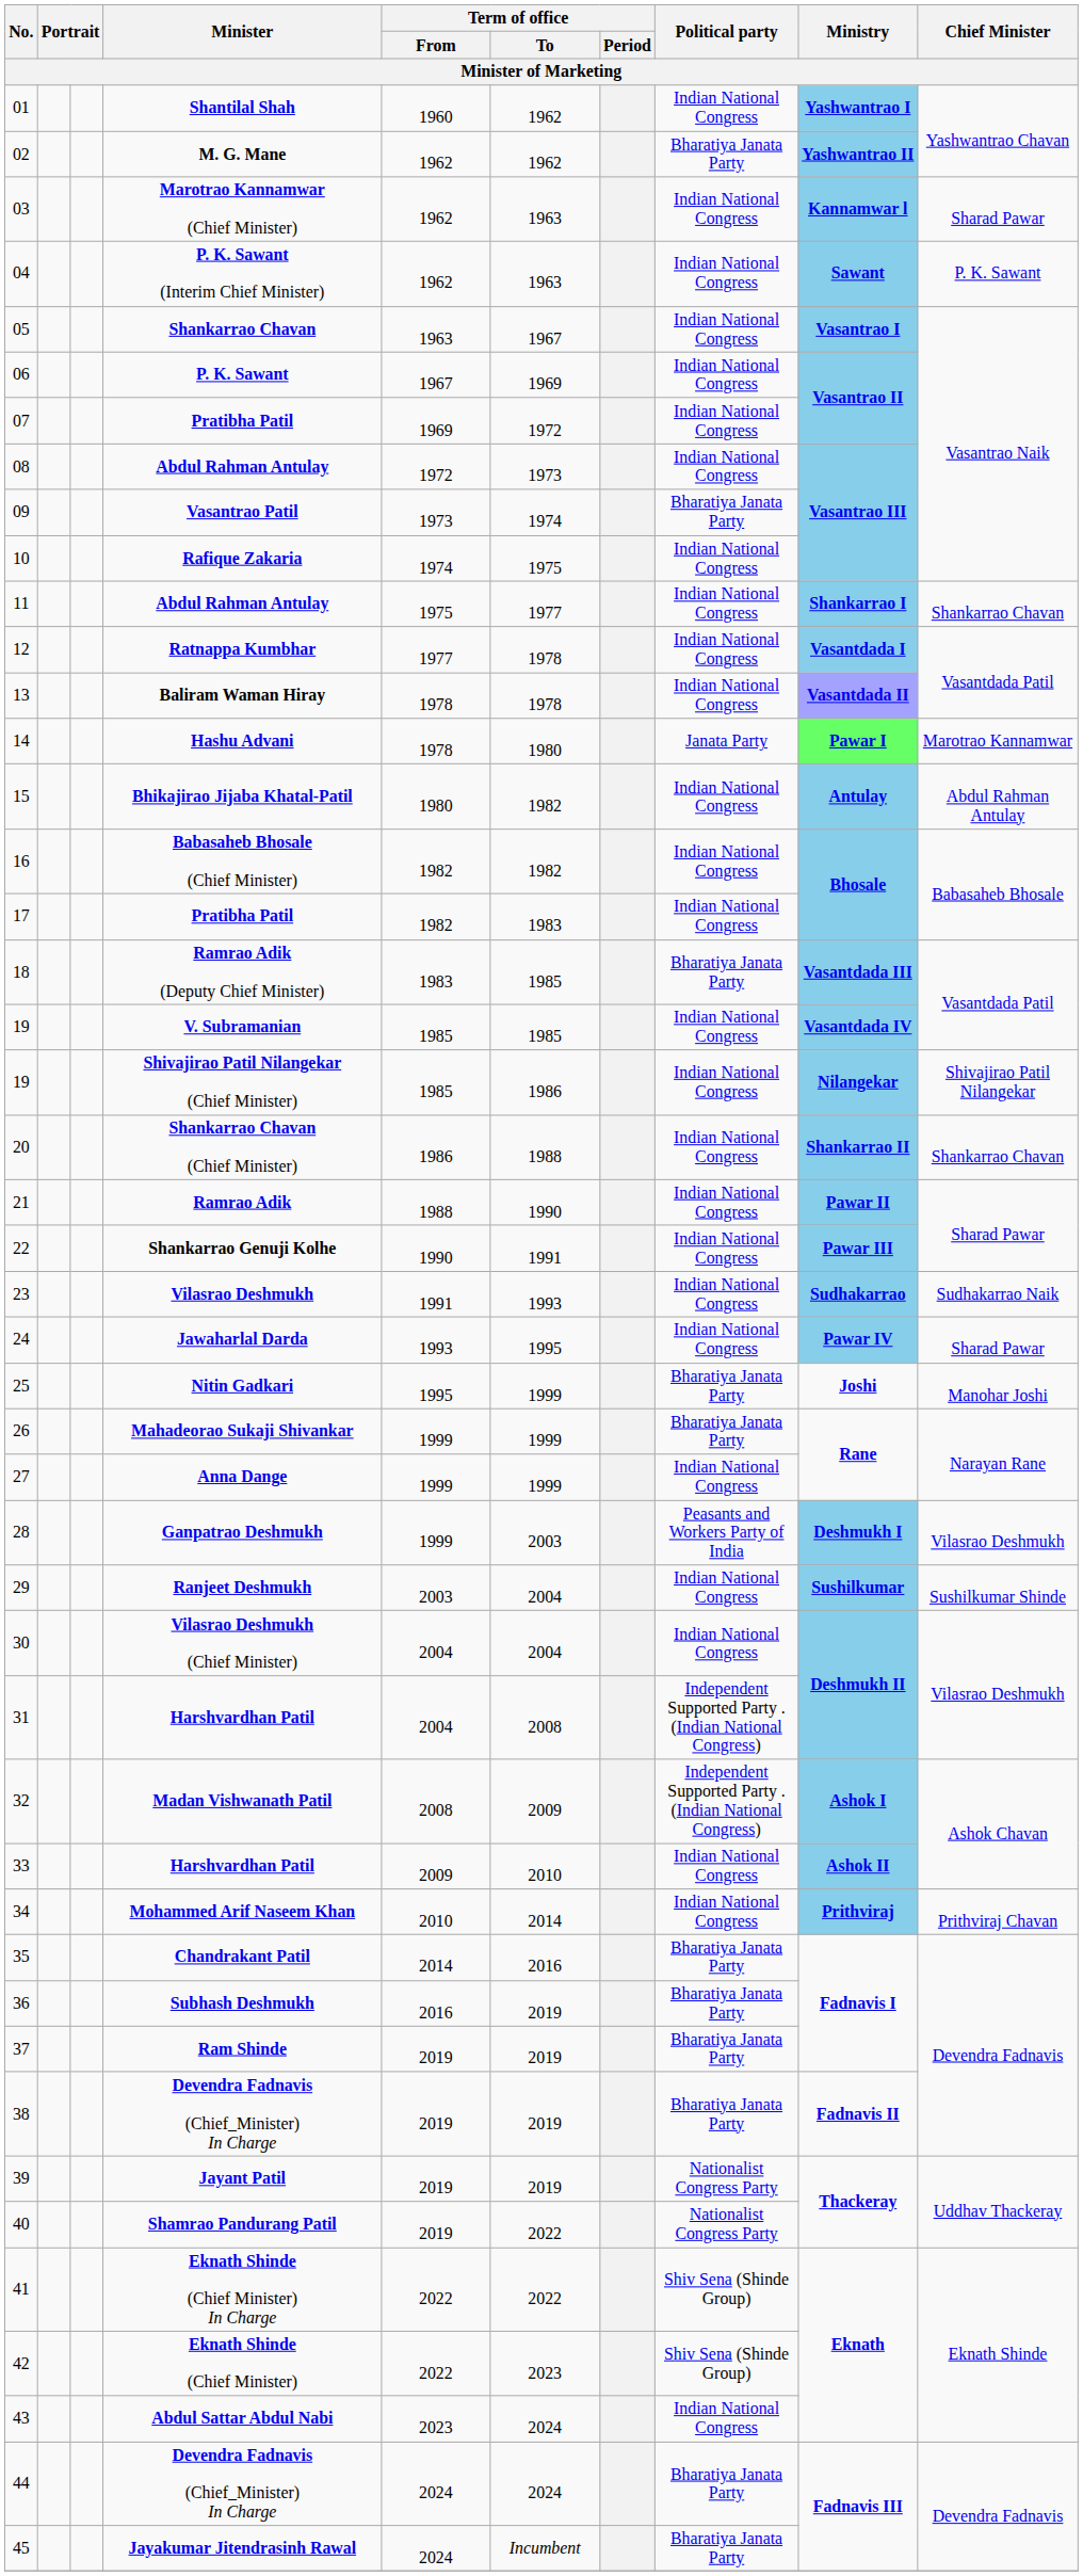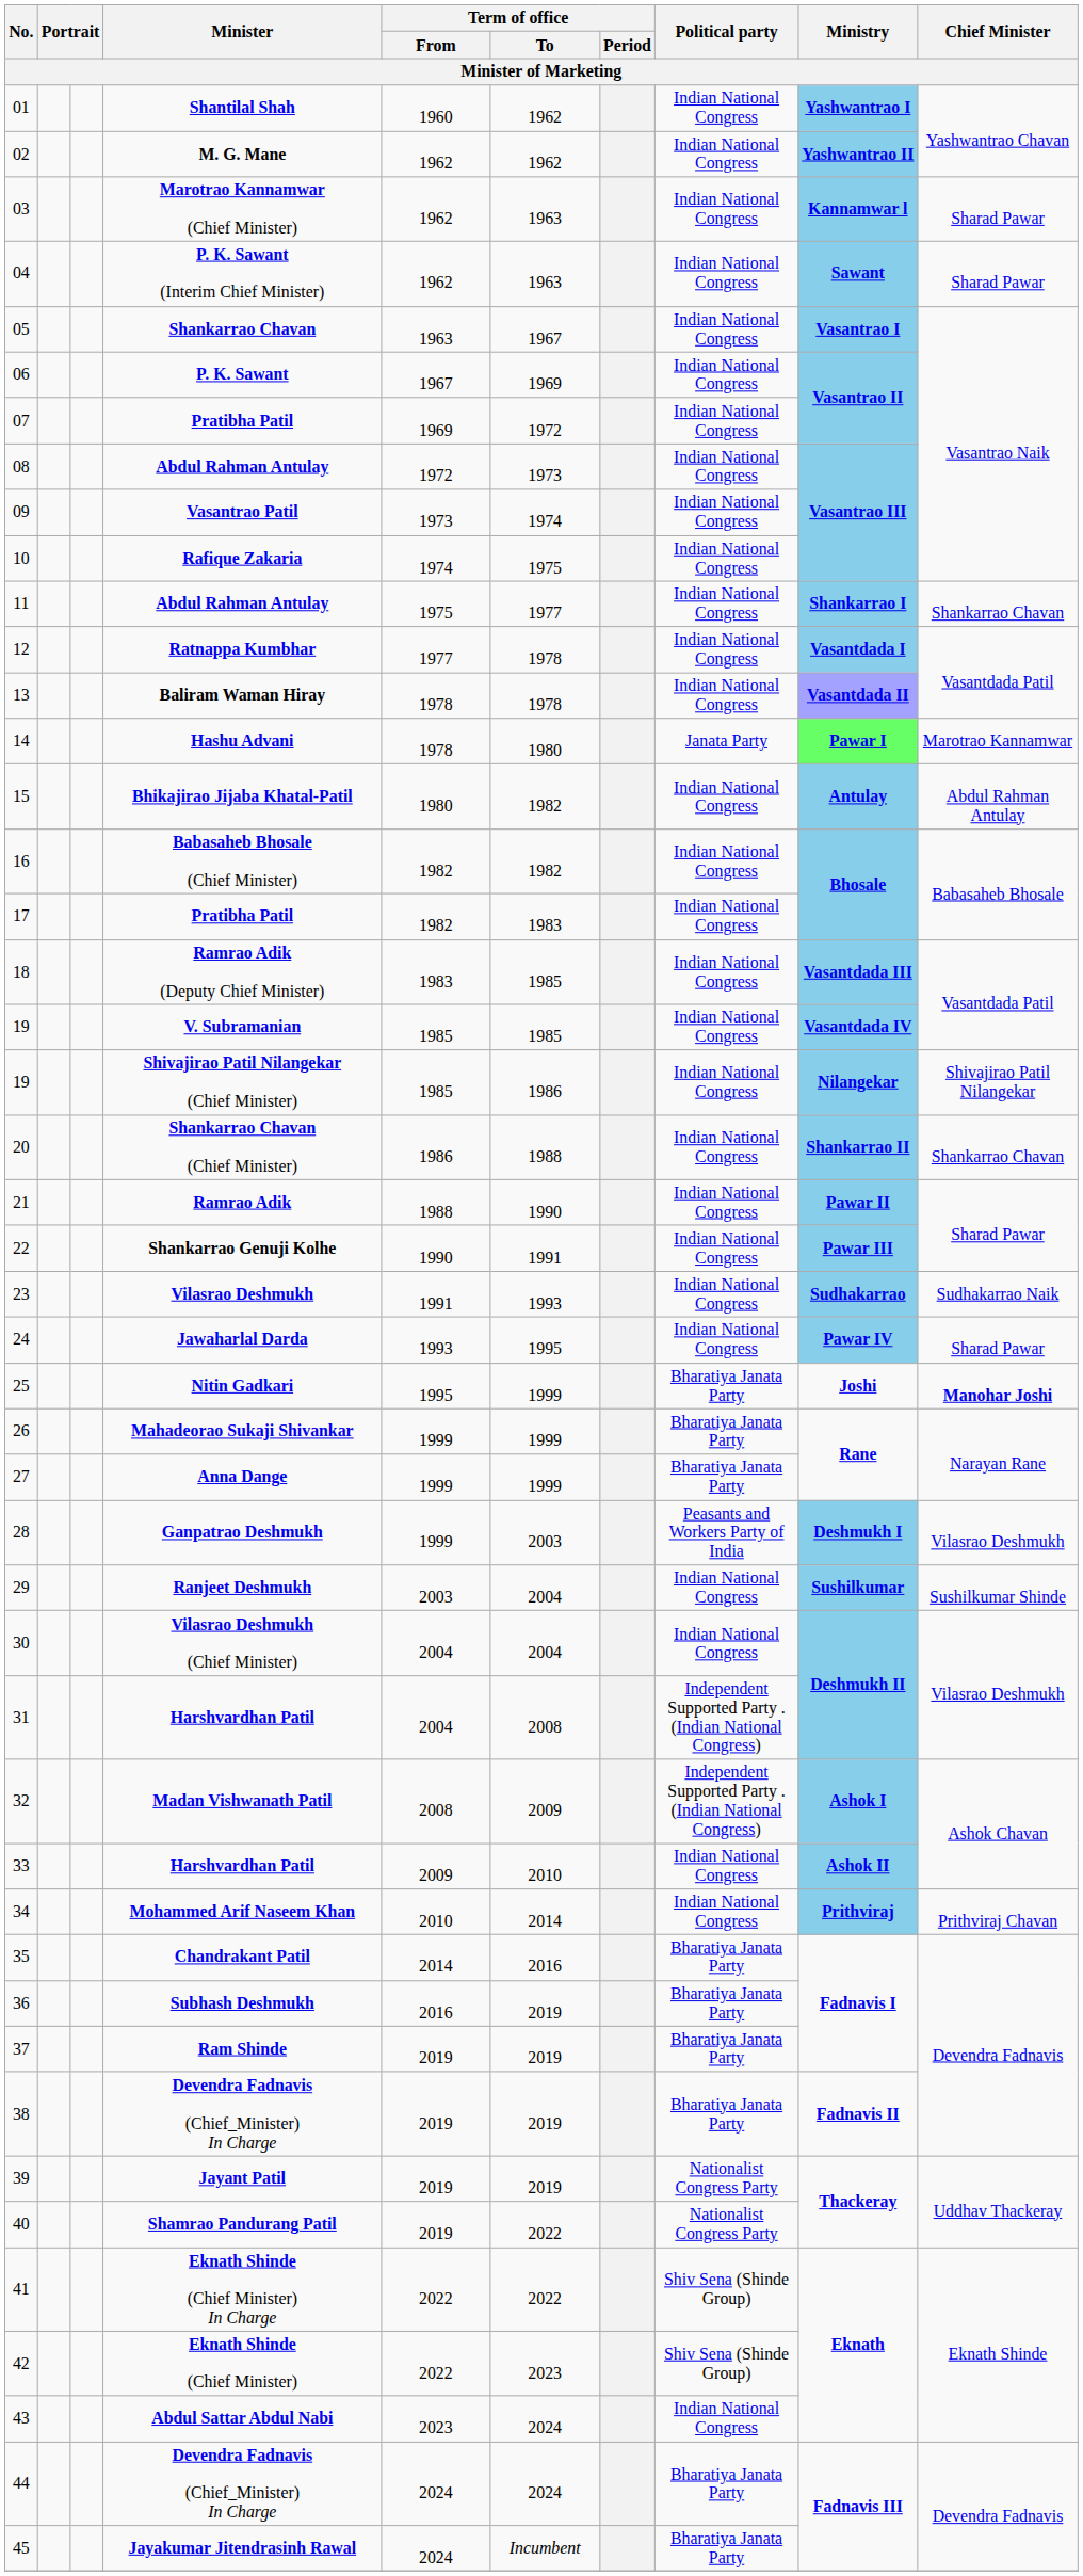M. G. Mane | Political party: Bharatiya Janata Party -> Indian National Congress
P. K. Sawant (Interim Chief Minister) | Chief Minister: P. K. Sawant -> Sharad Pawar
Vasantrao Patil | Political party: Bharatiya Janata Party -> Indian National Congress
Ramrao Adik (Deputy Chief Minister) | Political party: Bharatiya Janata Party -> Indian National Congress
Nitin Gadkari | Chief Minister: normal -> bold
Anna Dange | Political party: Indian National Congress -> Bharatiya Janata Party
